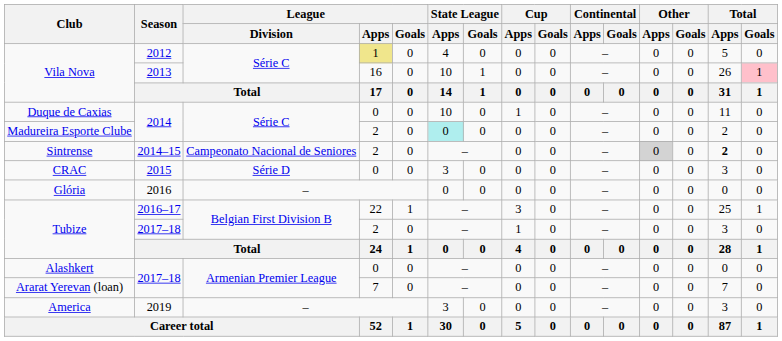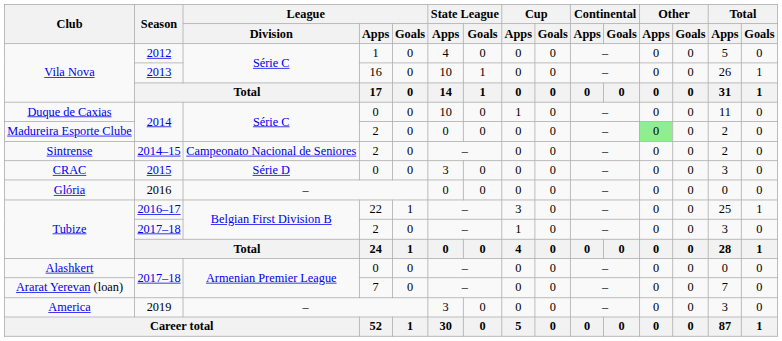Vila Nova / 2012 | League / Apps: khaki background -> no background
Vila Nova / 2013 | Total / Goals: pink background -> no background
Madureira Esporte Clube | State League / Apps: paleturquoise background -> no background
Madureira Esporte Clube | Other / Apps: no background -> lightgreen background
Sintrense | Other / Apps: lightgrey background -> no background
Sintrense | Total / Apps: bold -> normal
